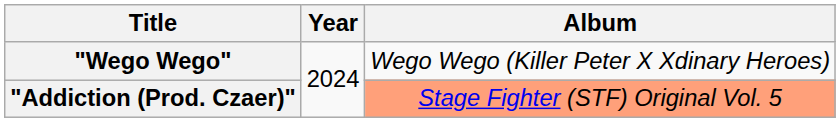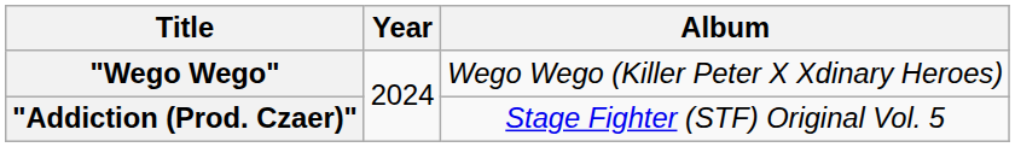"Addiction (Prod. Czaer)" | Album: lightsalmon background -> no background
